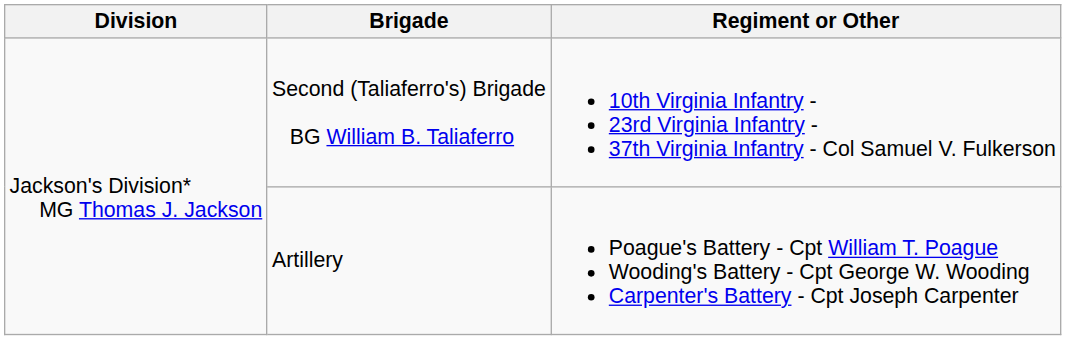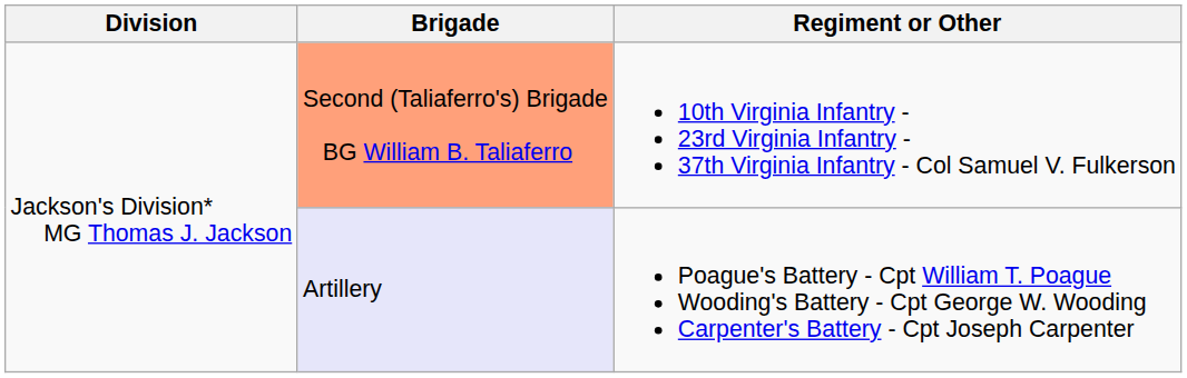Second (Taliaferro's) Brigade BG William B. Taliaferro | Brigade: no background -> lightsalmon background
Artillery | Brigade: no background -> lavender background
